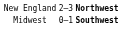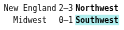Midwest | column 3: no background -> paleturquoise background
